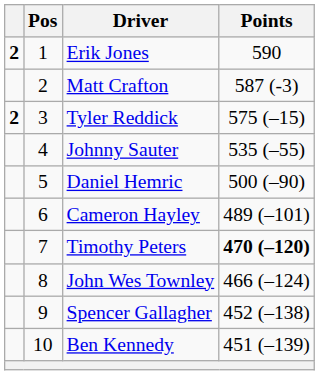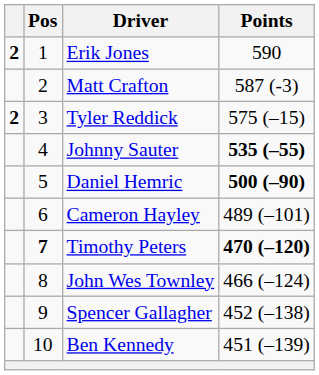Johnny Sauter | Points: normal -> bold
Daniel Hemric | Points: normal -> bold
Timothy Peters | Pos: normal -> bold
